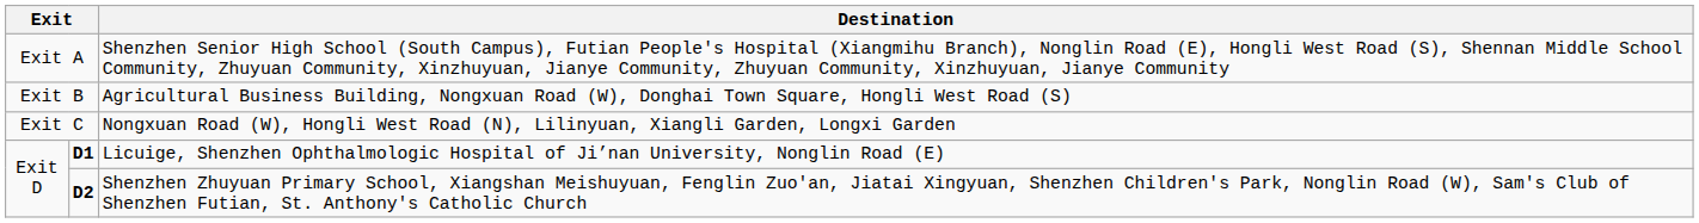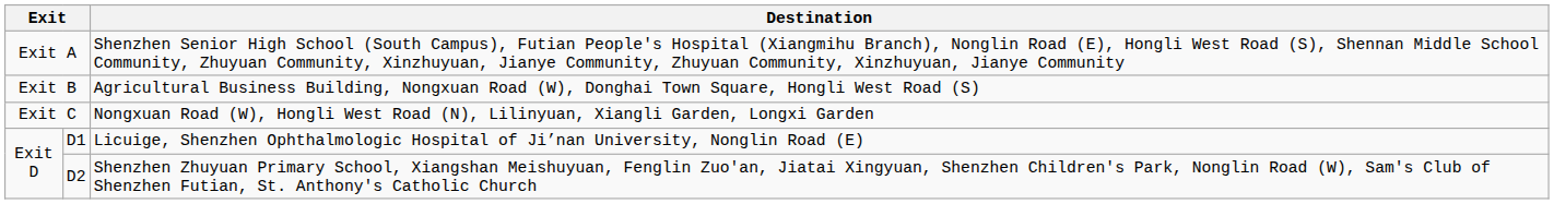D1 | column 2: bold -> normal
D2 | column 2: bold -> normal
